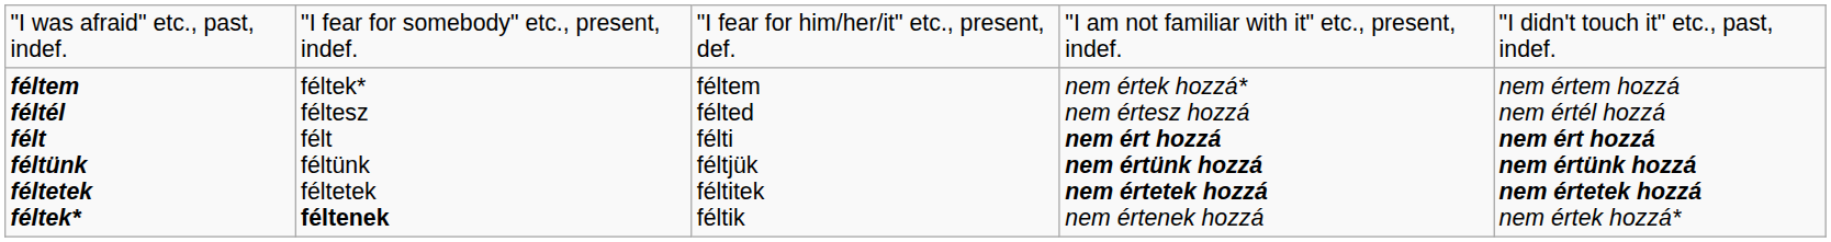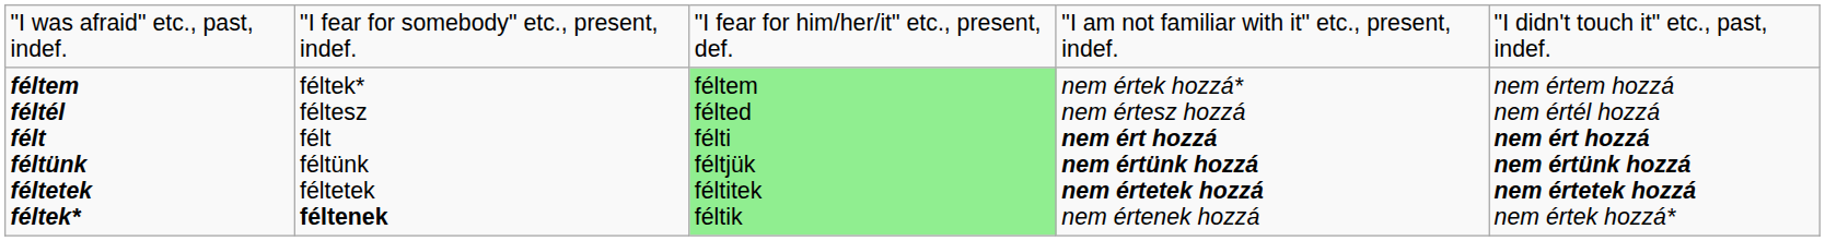féltem féltél félt féltünk féltetek féltek* | column 3: no background -> lightgreen background
